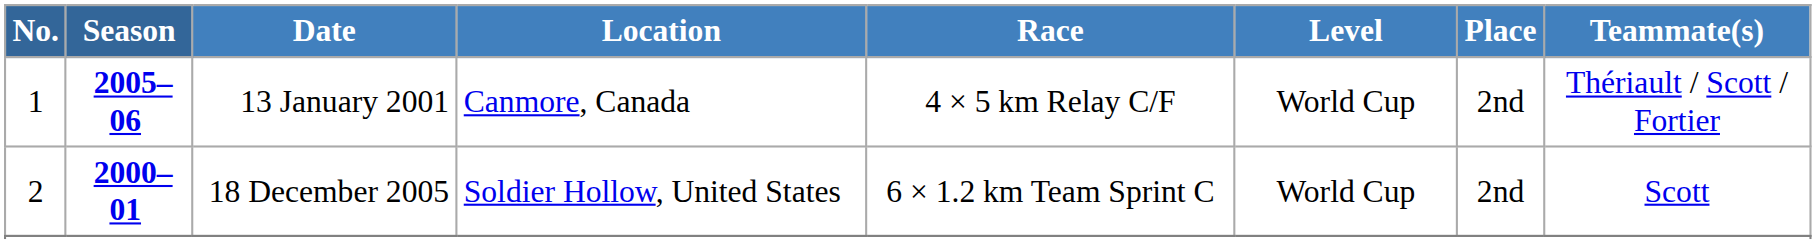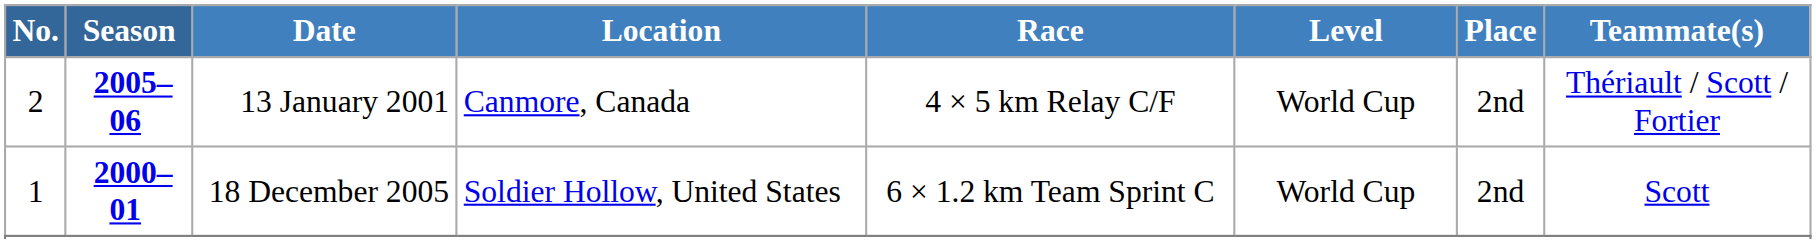13 January 2001 | No.: 1 -> 2
18 December 2005 | No.: 2 -> 1
